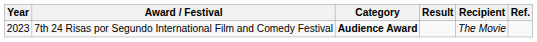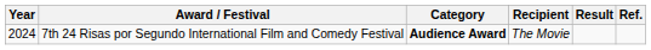columns swapped: Recipient <-> Result
row 2 | Year: 2023 -> 2024
